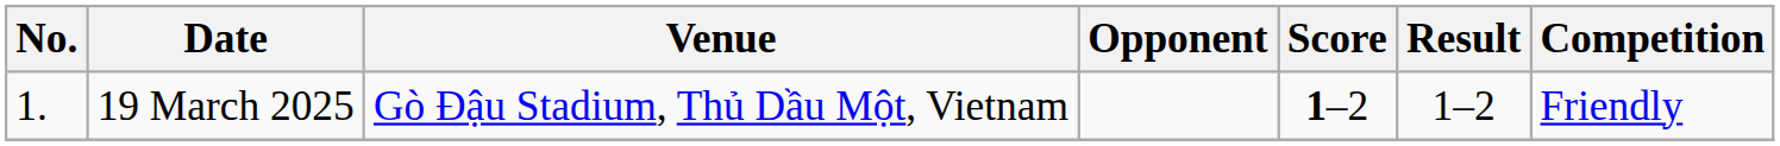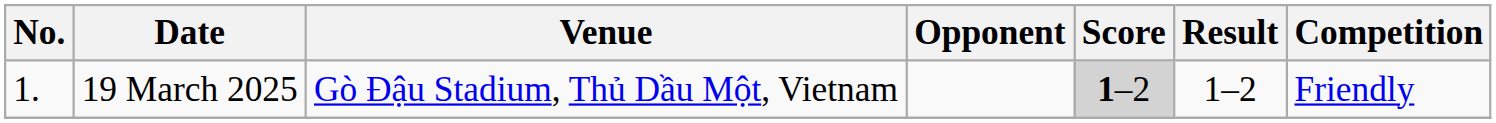19 March 2025 | Score: no background -> lightgrey background
